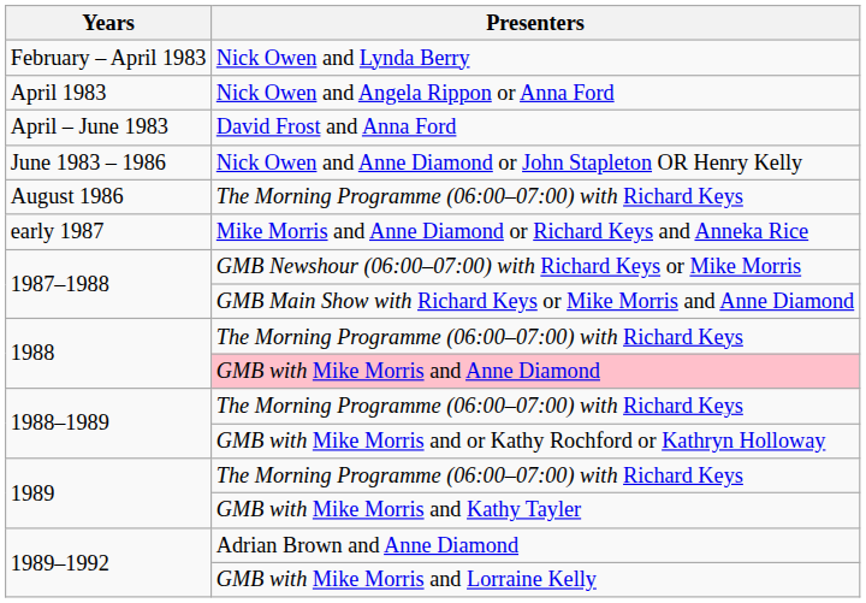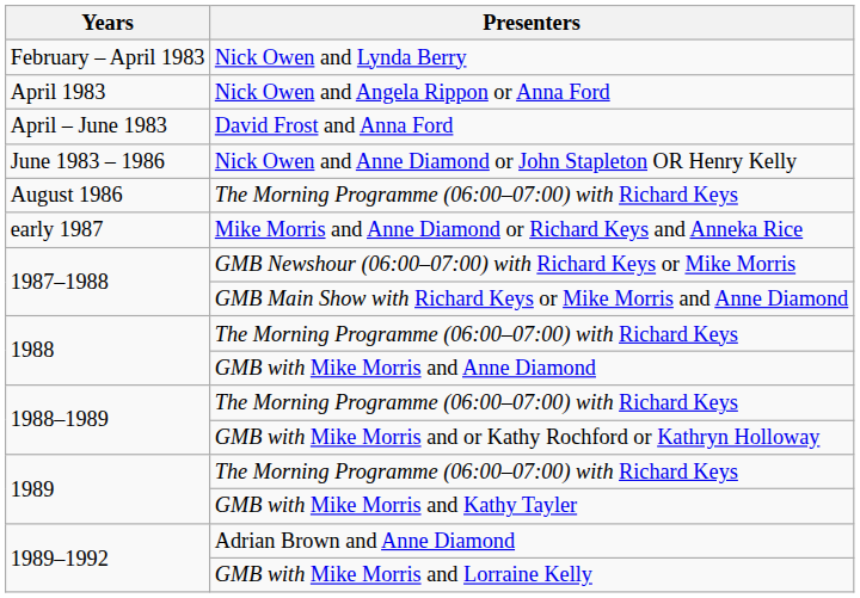row 11 | Presenters: pink background -> no background
